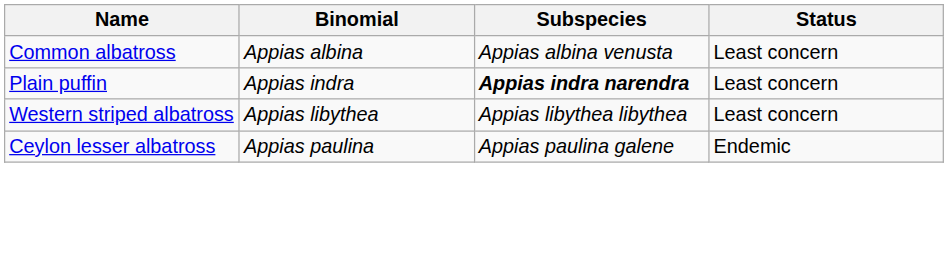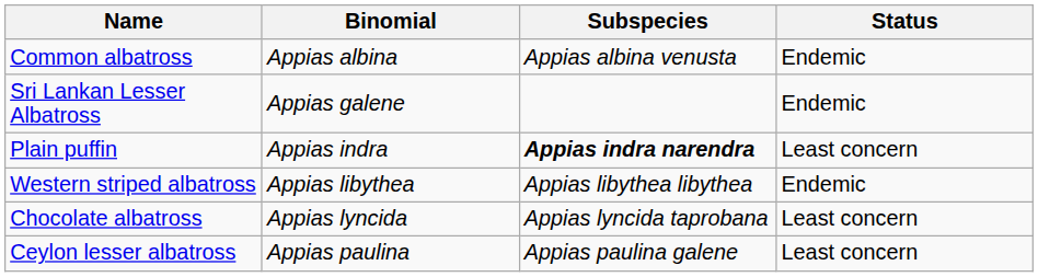Common albatross | Status: Least concern -> Endemic
+ row: Sri Lankan Lesser Albatross | Appias galene | Endemic
Western striped albatross | Status: Least concern -> Endemic
+ row: Chocolate albatross | Appias lyncida | Appias lyncida taprobana | Least concern
Ceylon lesser albatross | Status: Endemic -> Least concern
